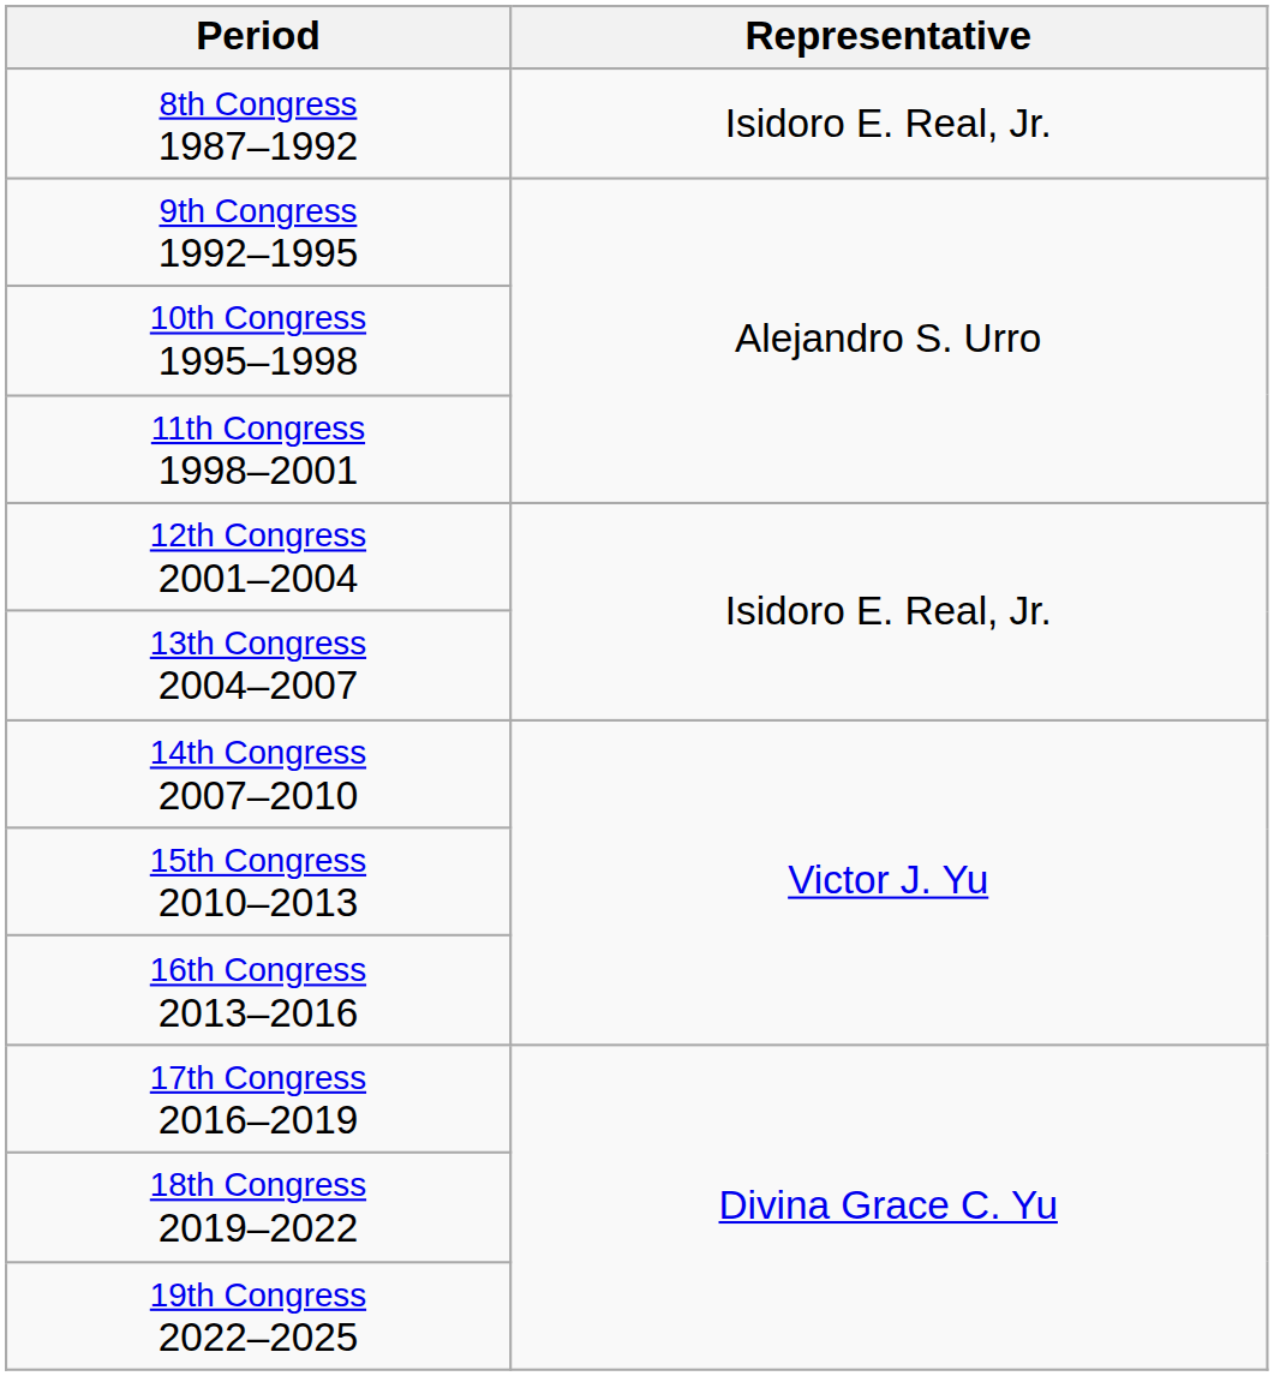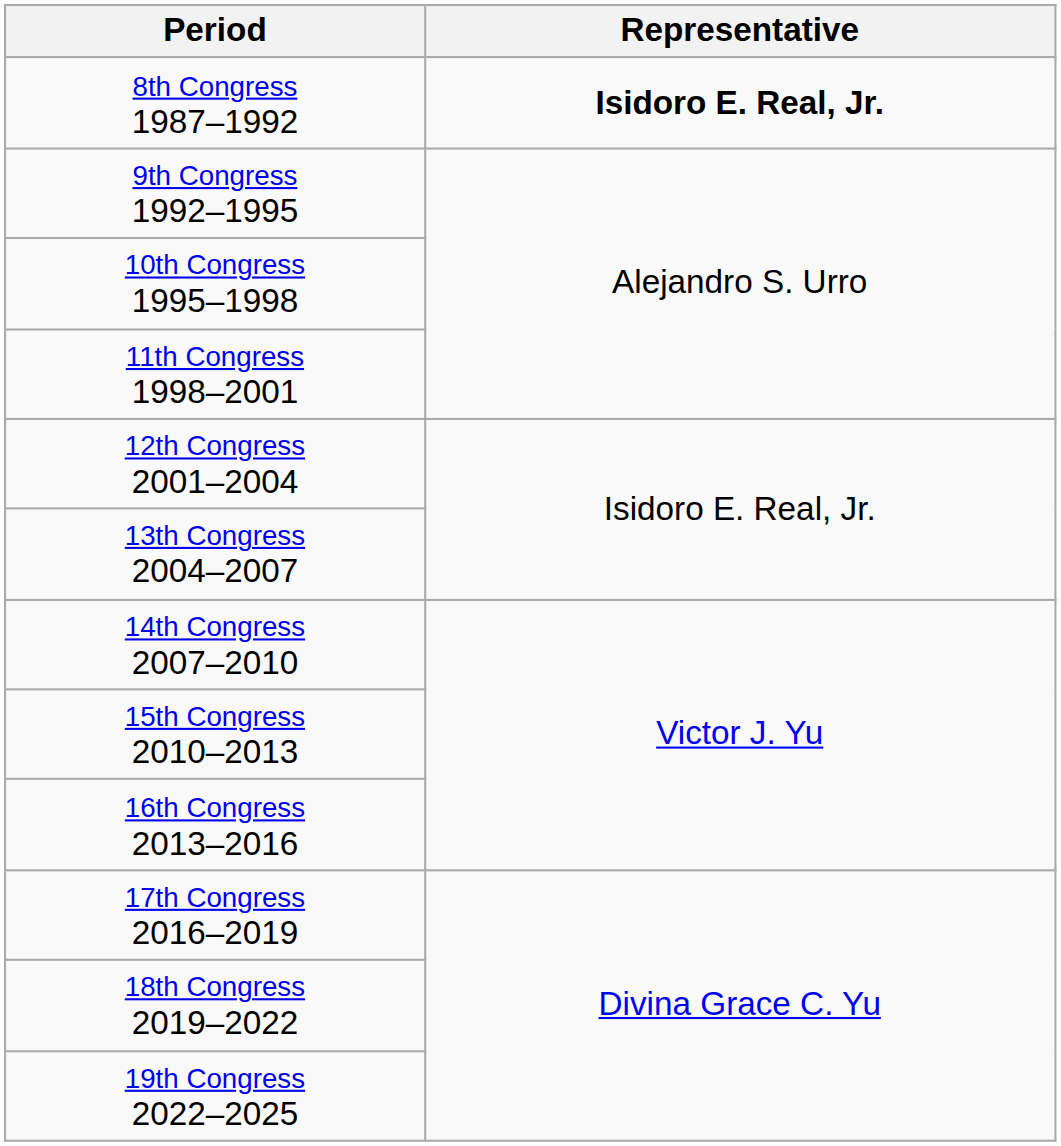8th Congress 1987–1992 | Representative: normal -> bold
